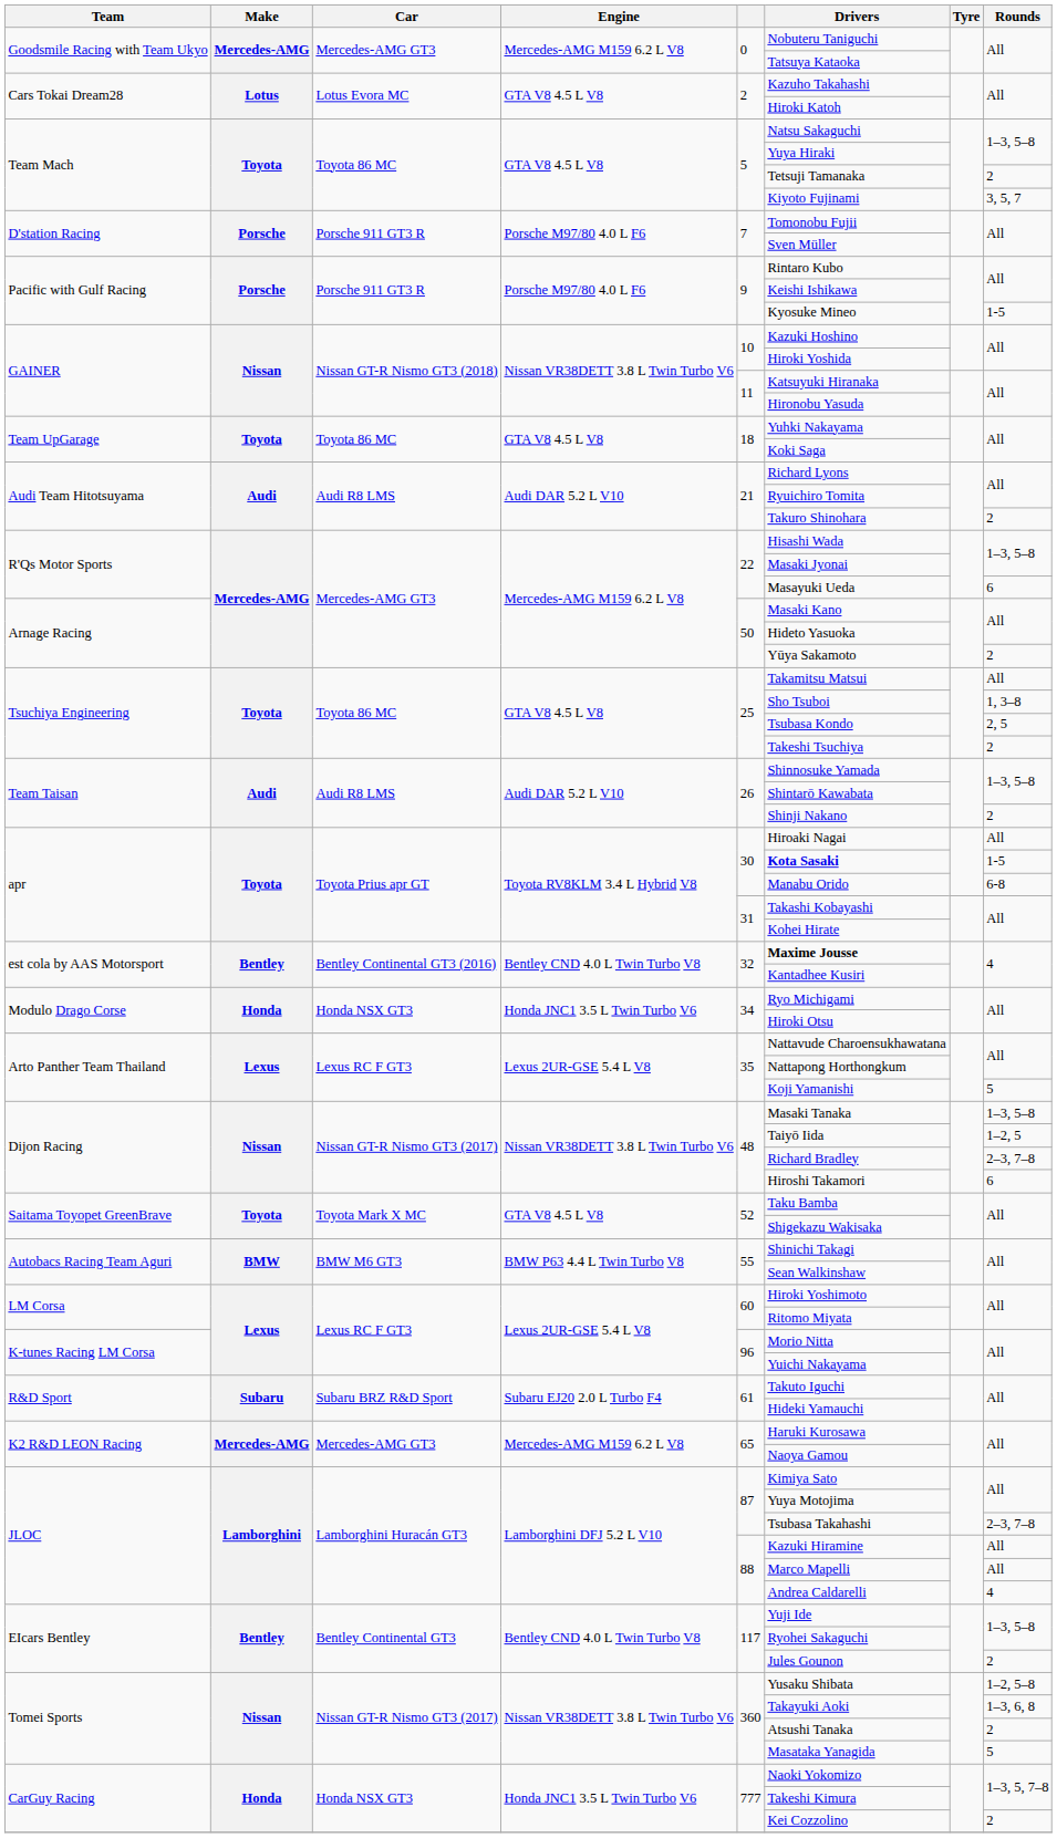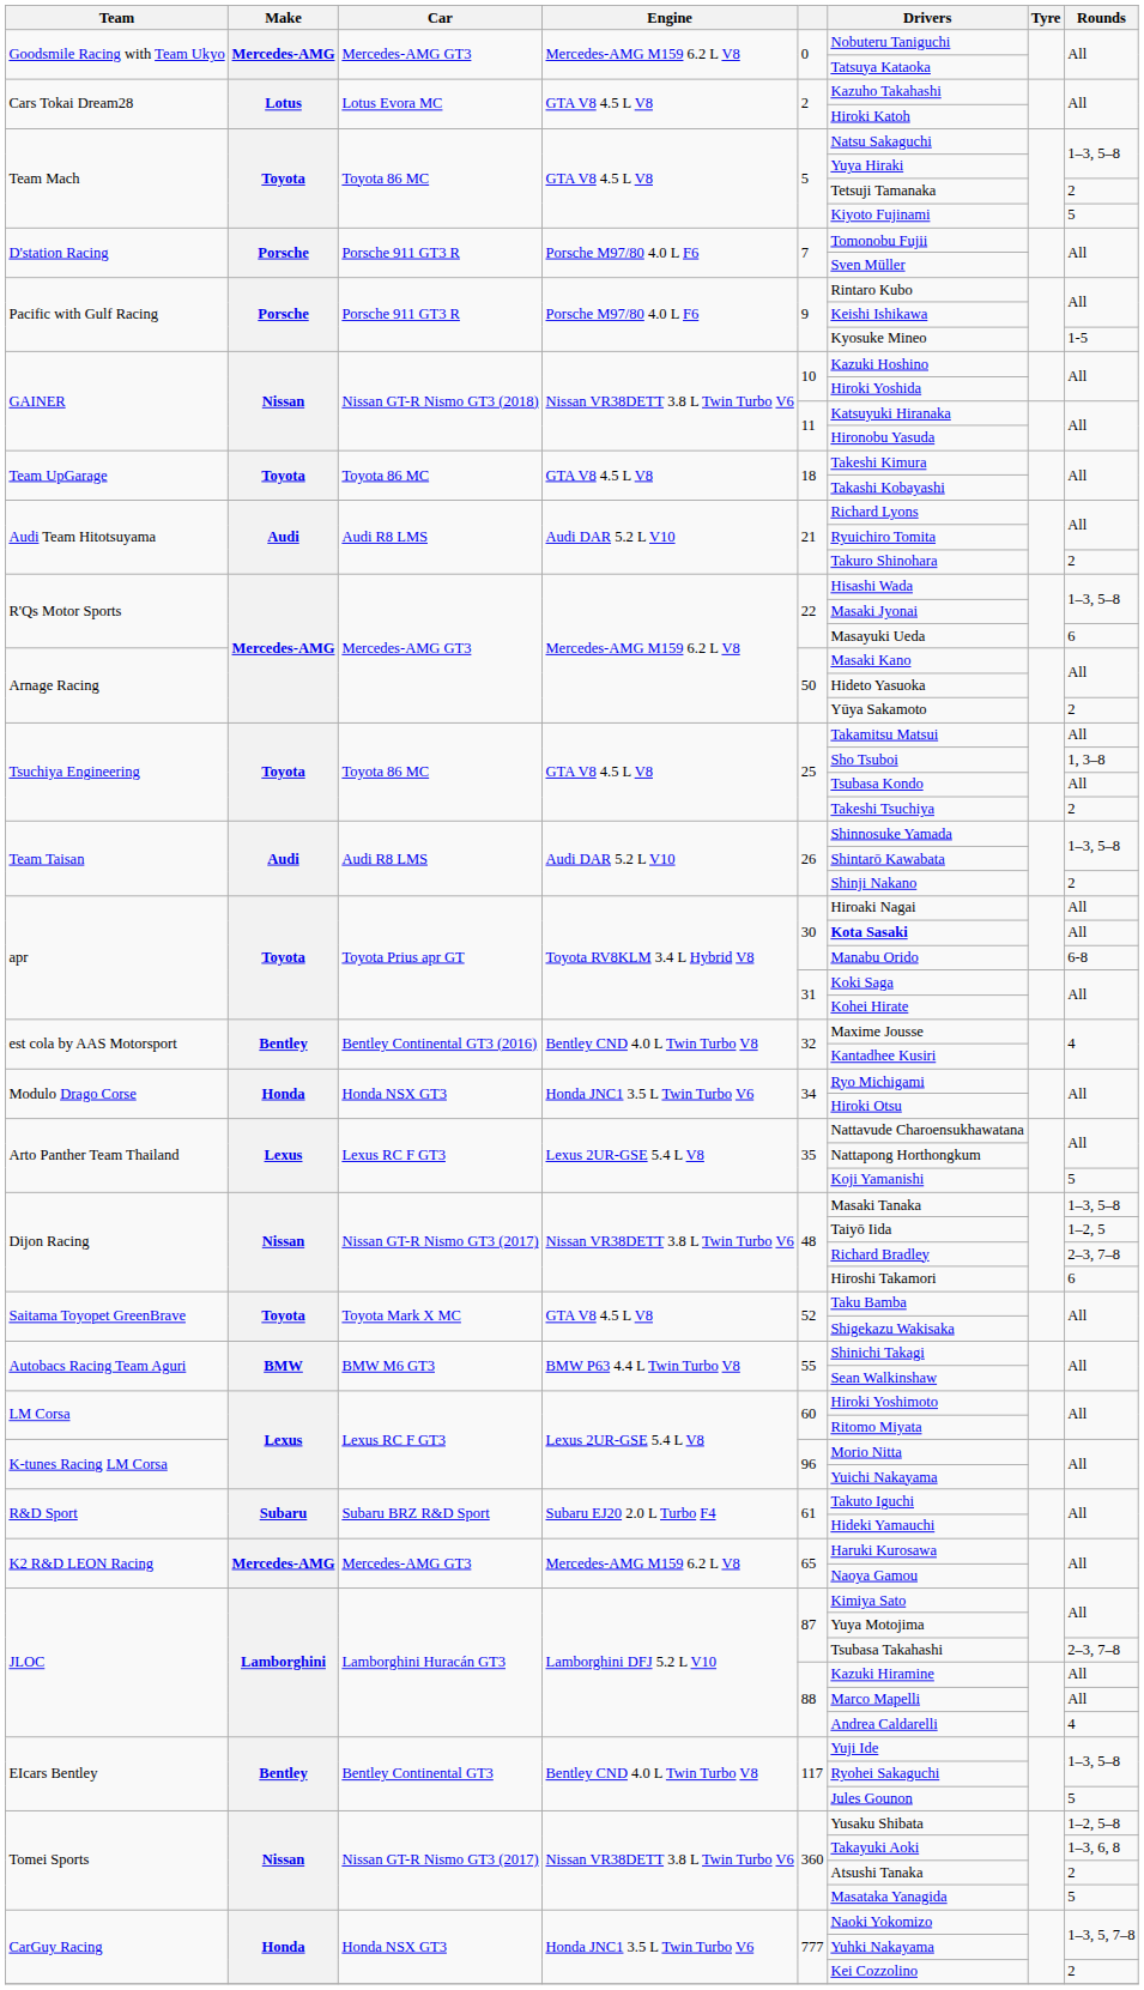row 9 | Rounds: 3, 5, 7 -> 5
row 19 | Drivers: Yuhki Nakayama -> Takeshi Kimura
row 20 | Drivers: Koki Saga -> Takashi Kobayashi
row 32 | Rounds: 2, 5 -> All
row 38 | Rounds: 1-5 -> All
row 40 | Drivers: Takashi Kobayashi -> Koki Saga
row 42 | Drivers: bold -> normal
row 73 | Rounds: 2 -> 5
row 79 | Drivers: Takeshi Kimura -> Yuhki Nakayama
